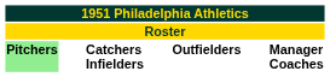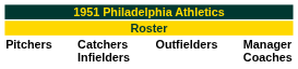Pitchers | column 1: lightgreen background -> no background
